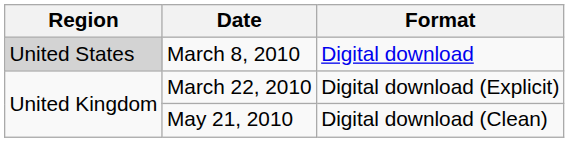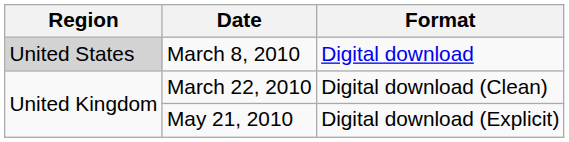March 22, 2010 | Format: Digital download (Explicit) -> Digital download (Clean)
May 21, 2010 | Format: Digital download (Clean) -> Digital download (Explicit)
